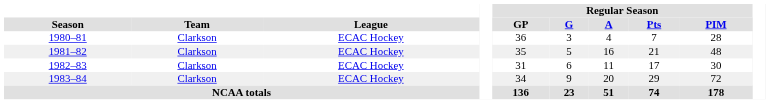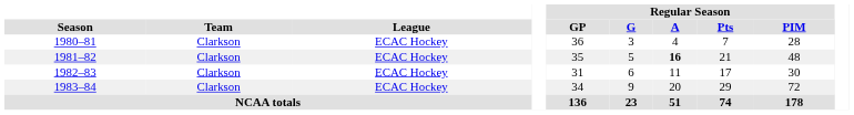1981–82 | Regular Season / A: normal -> bold
